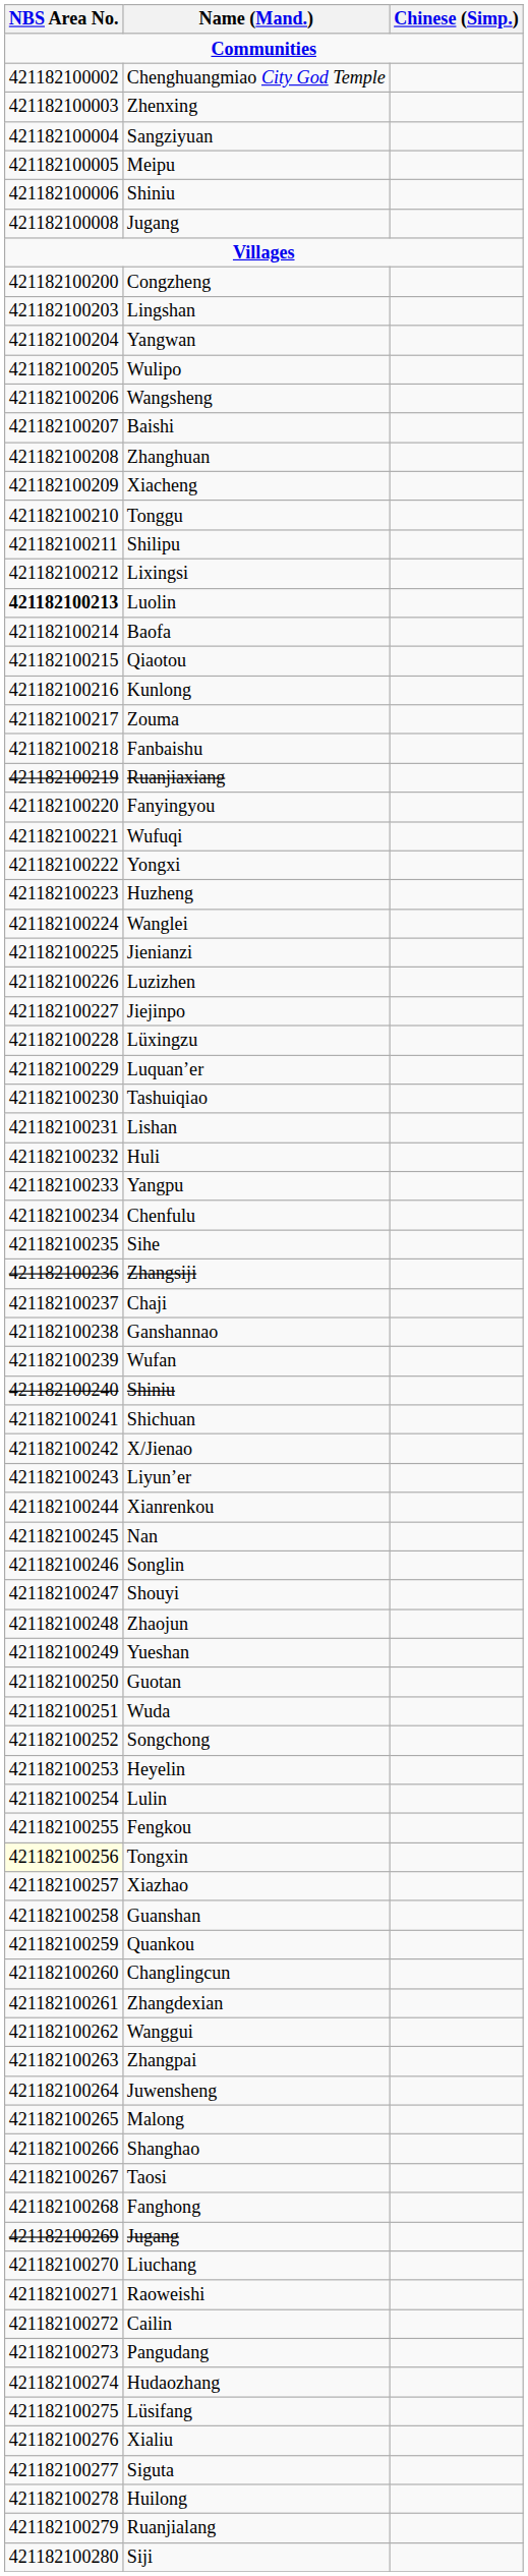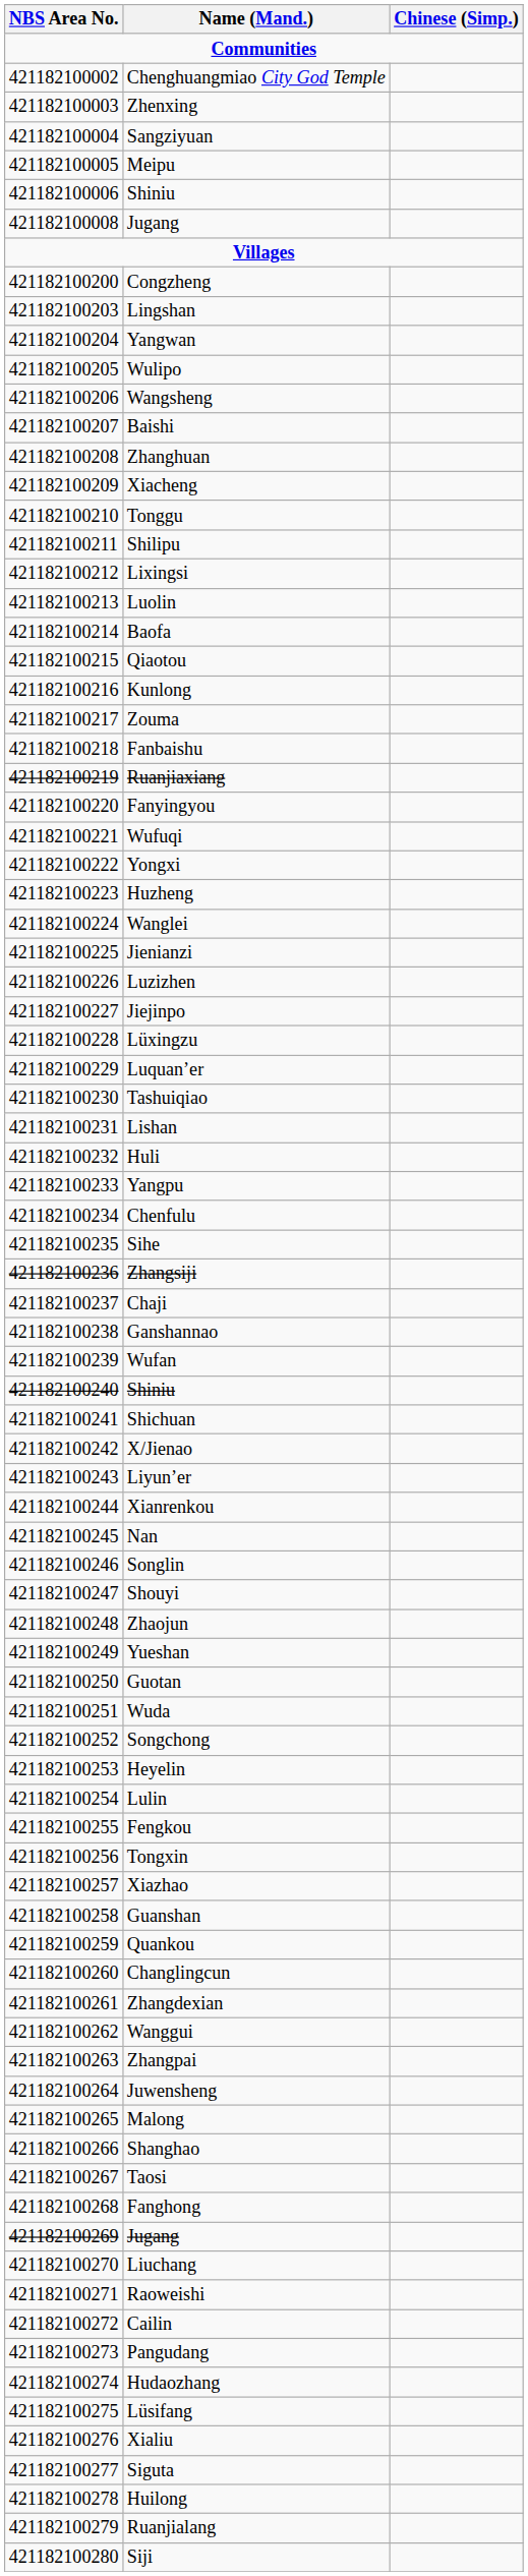Luolin | NBS Area No.: bold -> normal
Tongxin | NBS Area No.: lightyellow background -> no background
